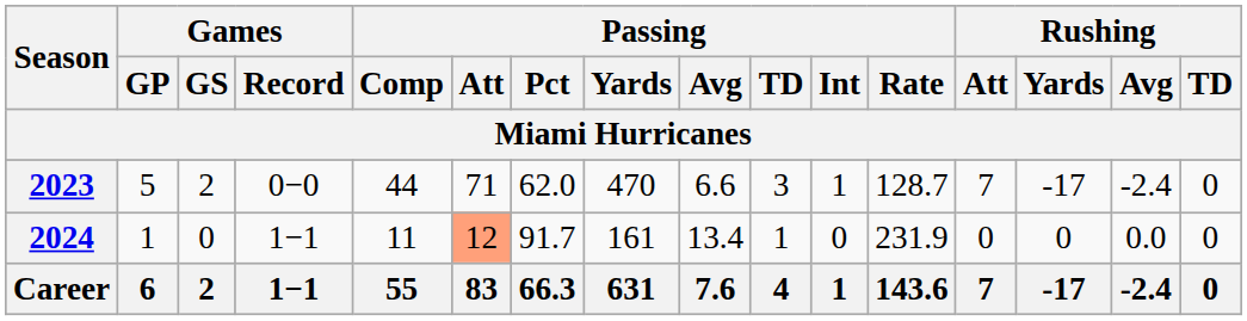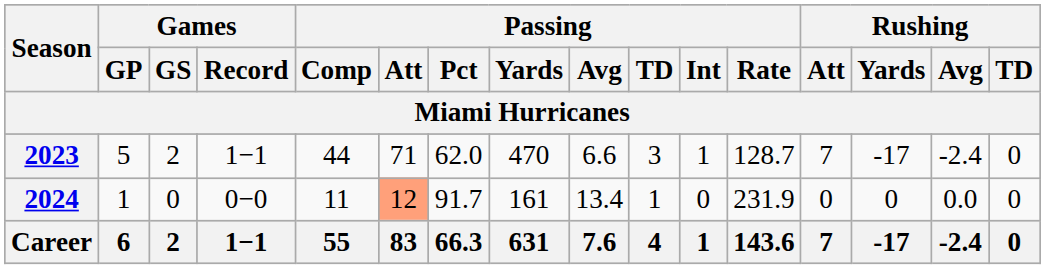2023 | Games / Record / Miami Hurricanes: 0−0 -> 1−1
2024 | Games / Record / Miami Hurricanes: 1−1 -> 0−0
